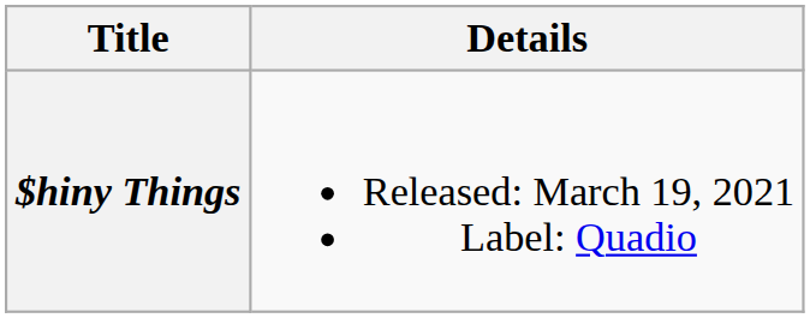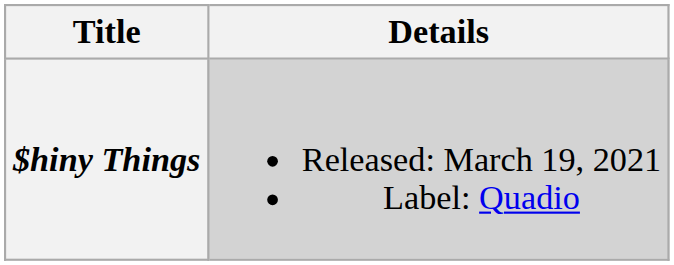$hiny Things | Details: no background -> lightgrey background
